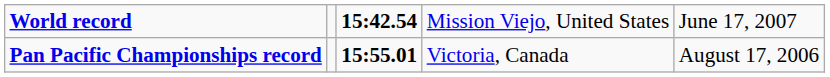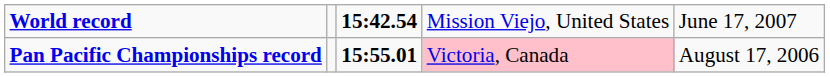Pan Pacific Championships record | column 4: no background -> pink background
